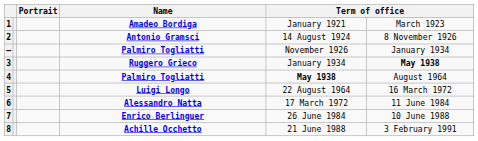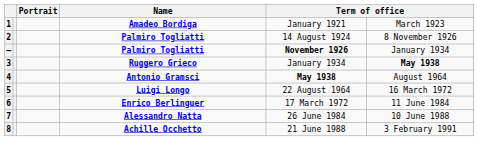2 | Name: Antonio Gramsci -> Palmiro Togliatti
– | column 5: normal -> bold
4 | Name: Palmiro Togliatti -> Antonio Gramsci
6 | Name: Alessandro Natta -> Enrico Berlinguer
7 | Name: Enrico Berlinguer -> Alessandro Natta
